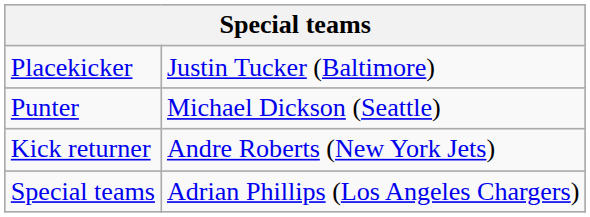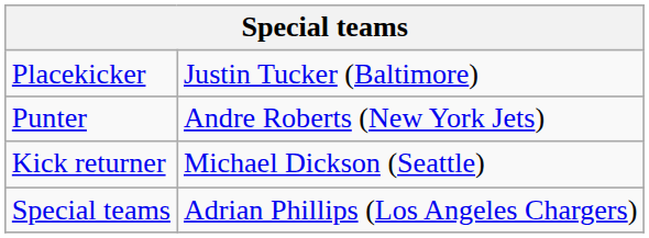Punter | column 2: Michael Dickson (Seattle) -> Andre Roberts (New York Jets)
Kick returner | column 2: Andre Roberts (New York Jets) -> Michael Dickson (Seattle)
